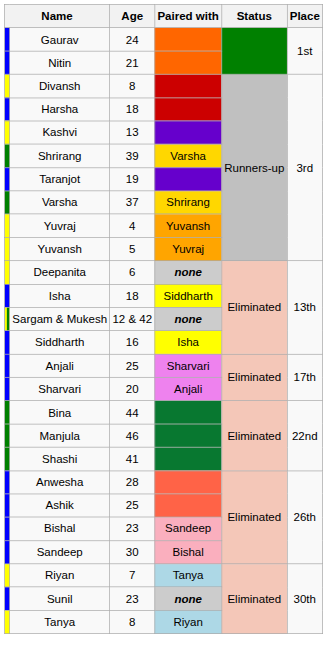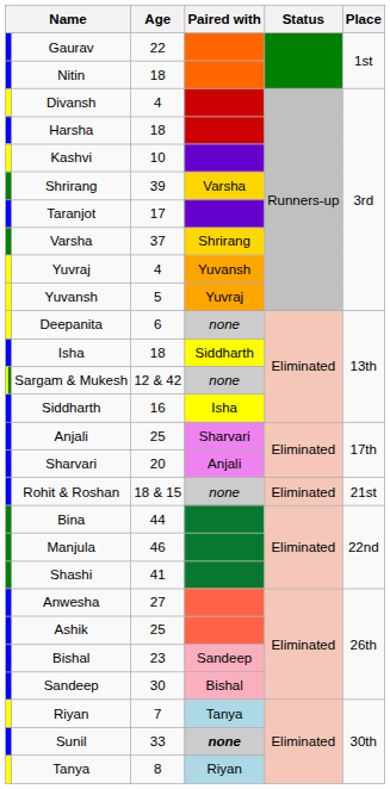Gaurav | Age: 24 -> 22
Nitin | Age: 21 -> 18
Divansh | Age: 8 -> 4
Kashvi | Age: 13 -> 10
Taranjot | Age: 19 -> 17
Deepanita | Paired with: bold -> normal
Sargam & Mukesh | Paired with: bold -> normal
+ row: Rohit & Roshan | 18 & 15 | none | Eliminated | 21st
Anwesha | Age: 28 -> 27
Sunil | Age: 23 -> 33
